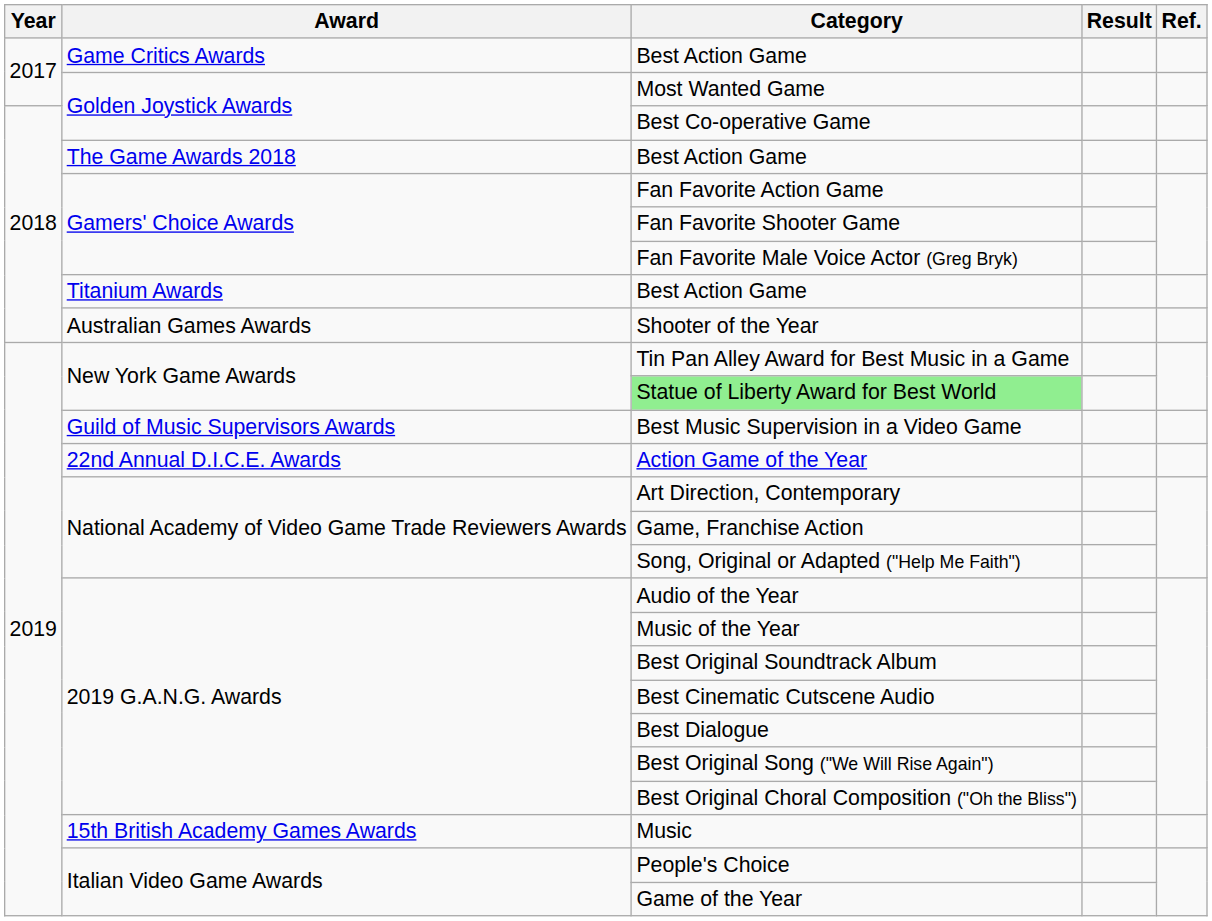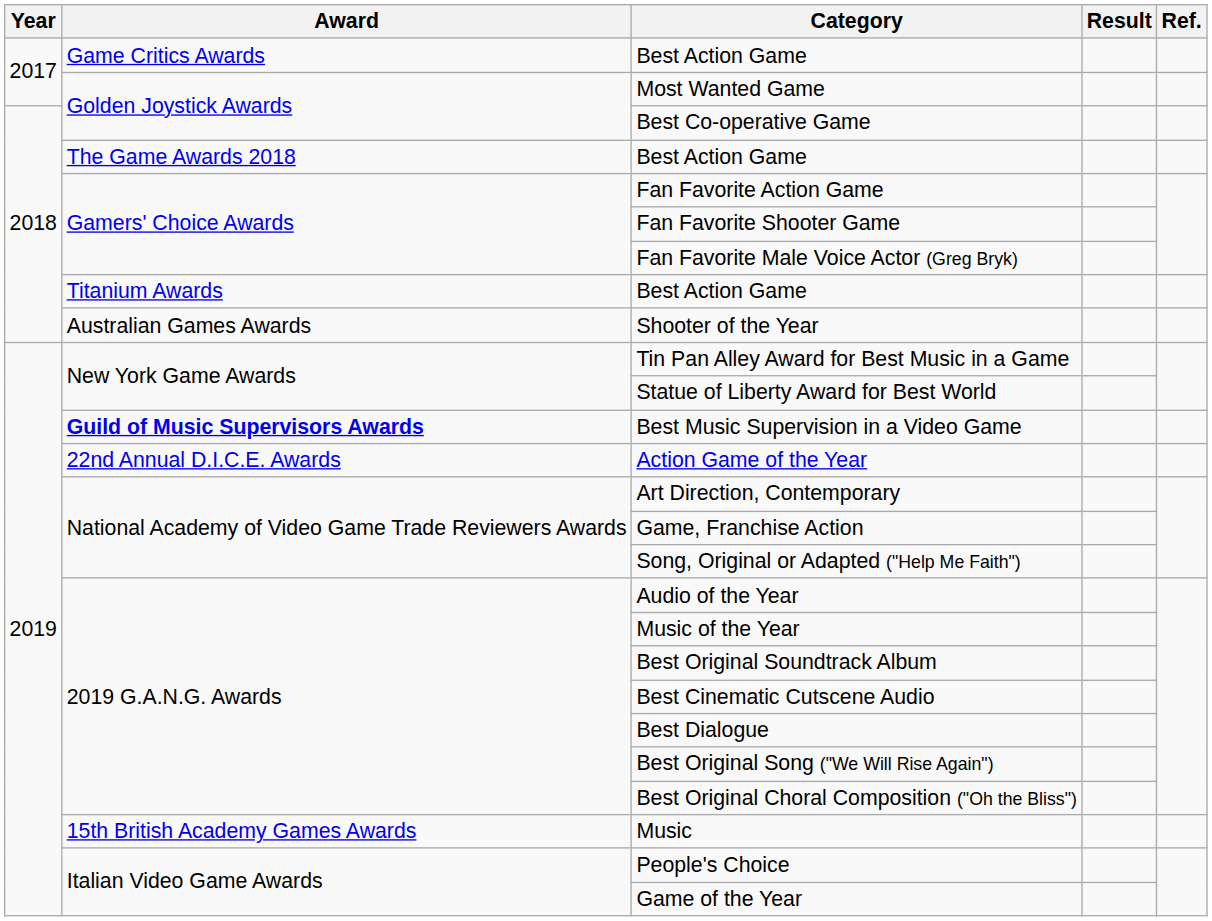Statue of Liberty Award for Best World | Category: lightgreen background -> no background
Best Music Supervision in a Video Game | Award: normal -> bold
